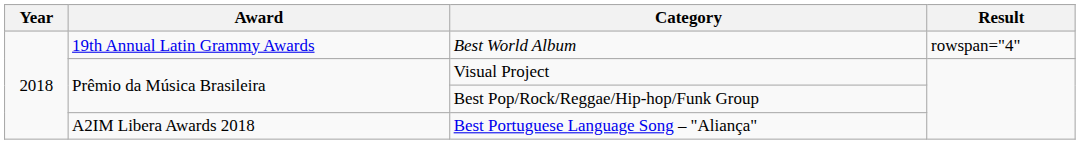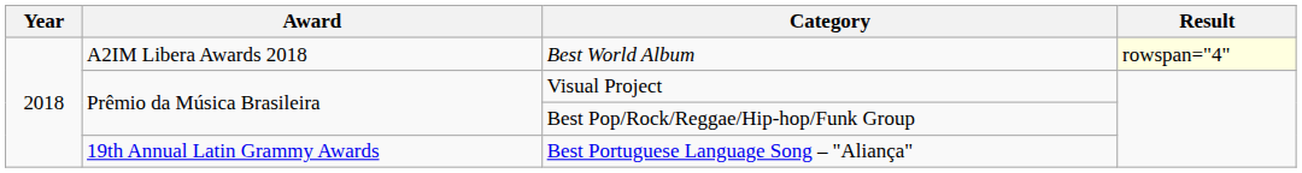Best World Album | Award: 19th Annual Latin Grammy Awards -> A2IM Libera Awards 2018
Best World Album | Result: no background -> lightyellow background
Best Portuguese Language Song – "Aliança" | Award: A2IM Libera Awards 2018 -> 19th Annual Latin Grammy Awards
